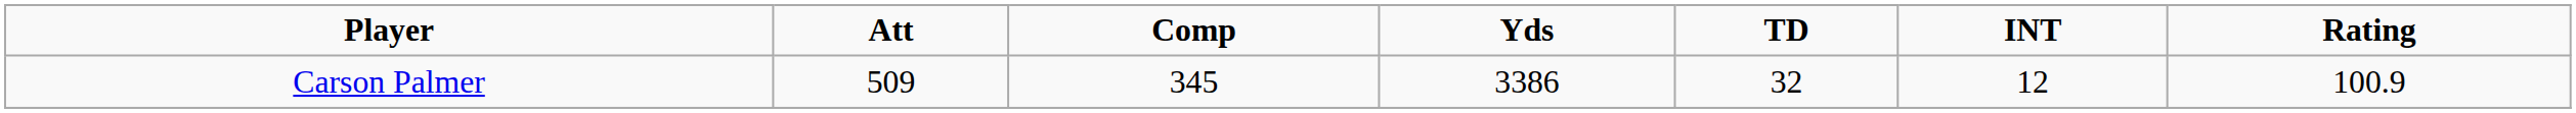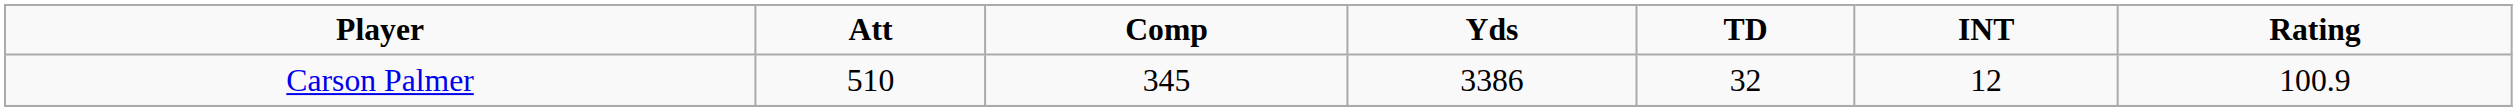Carson Palmer | Att: 509 -> 510
